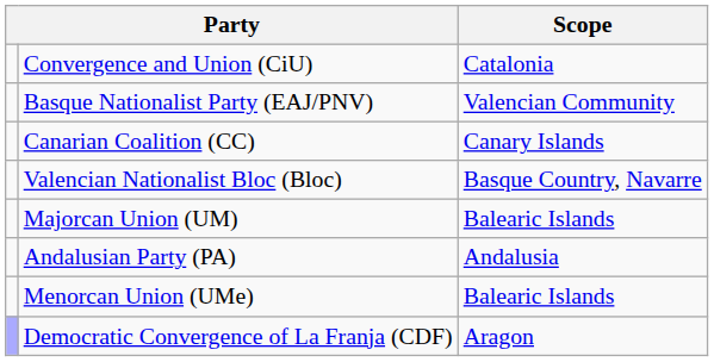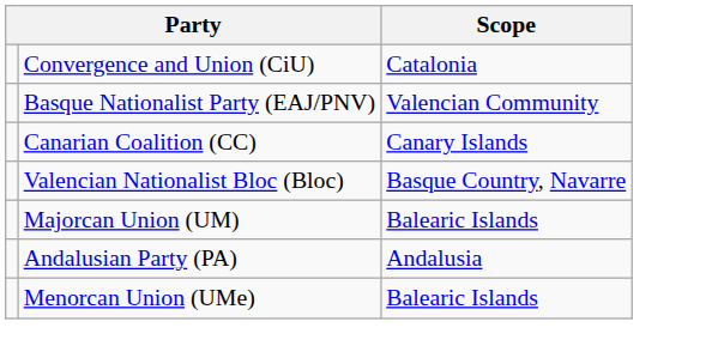- row: Democratic Convergence of La Franja (CDF) | Aragon
